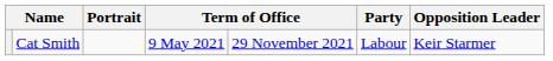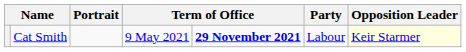Cat Smith | column 5: normal -> bold
Cat Smith | Opposition Leader: no background -> lightyellow background
